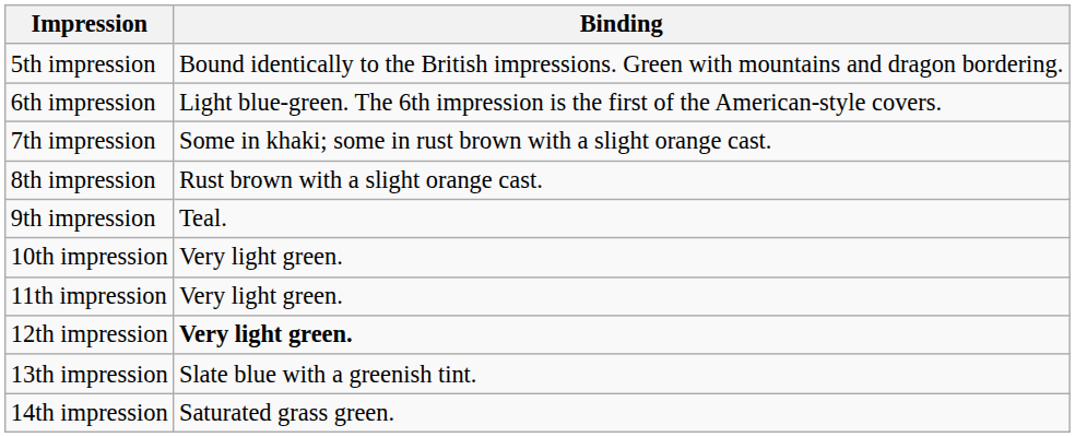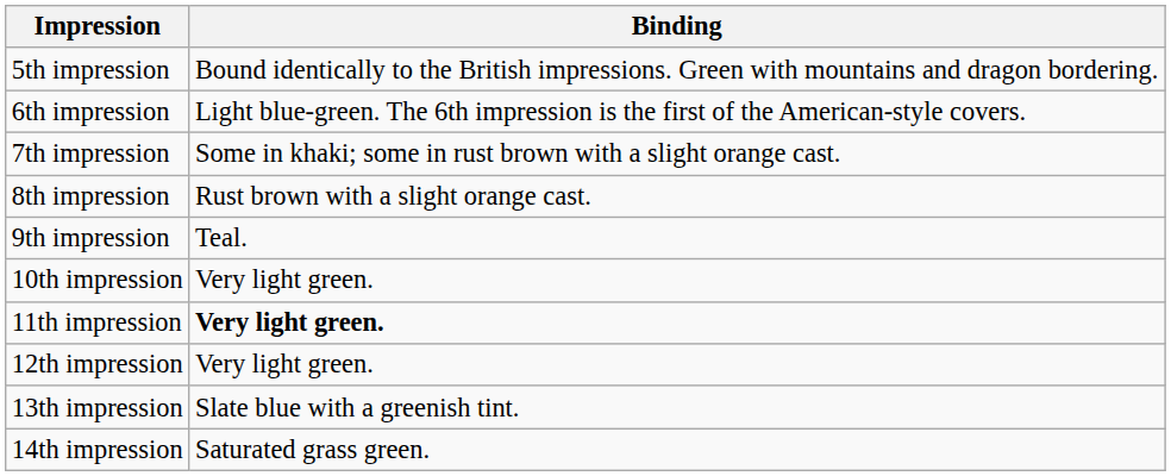11th impression | Binding: normal -> bold
12th impression | Binding: bold -> normal
